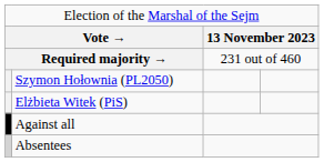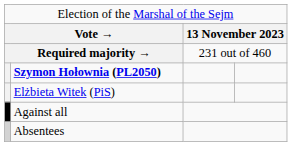Szymon Hołownia (PL2050) | column 2: normal -> bold
